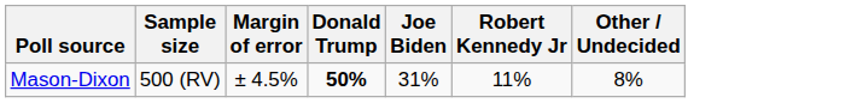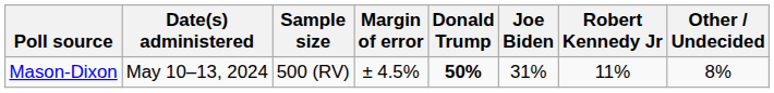+ column: Date(s) administered | May 10–13, 2024
